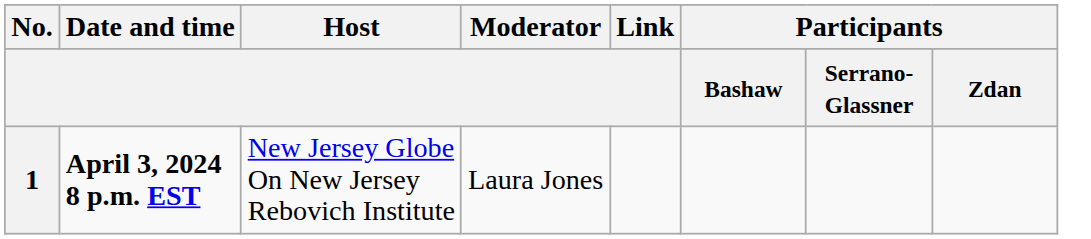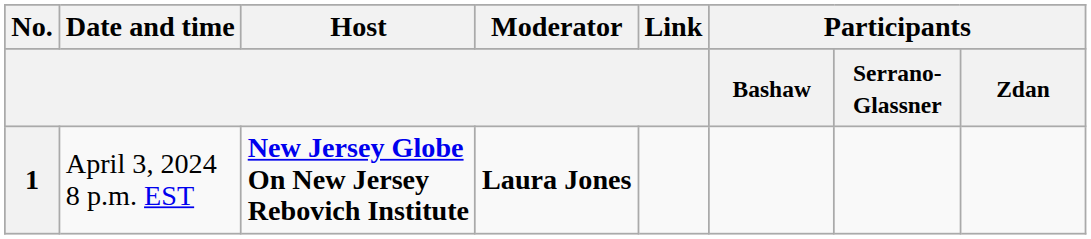1 | Date and time: bold -> normal
1 | Host: normal -> bold
1 | Moderator: normal -> bold
